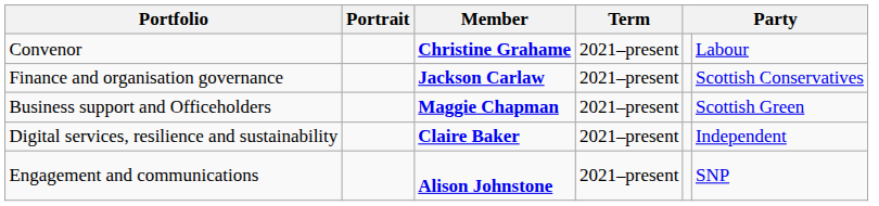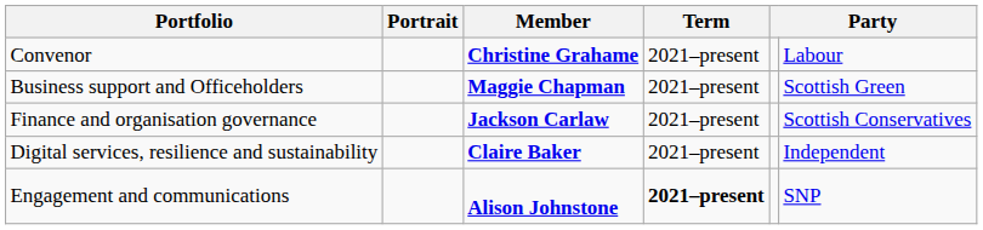rows swapped: Business support and Officeholders <-> Finance and organisation governance
Engagement and communications | Term: normal -> bold
